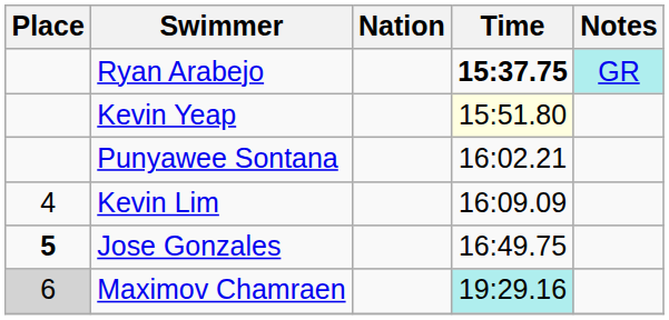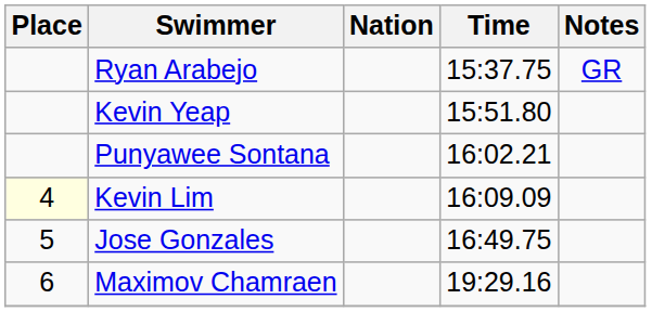Ryan Arabejo | Time: bold -> normal
Ryan Arabejo | Notes: paleturquoise background -> no background
Kevin Yeap | Time: lightyellow background -> no background
Kevin Lim | Place: no background -> lightyellow background
Jose Gonzales | Place: bold -> normal
Maximov Chamraen | Place: lightgrey background -> no background
Maximov Chamraen | Time: paleturquoise background -> no background
